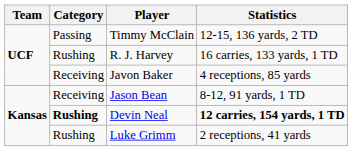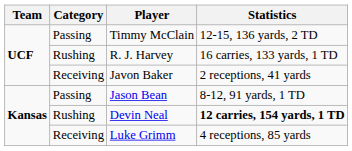Javon Baker | Statistics: 4 receptions, 85 yards -> 2 receptions, 41 yards
Jason Bean | Category: Receiving -> Passing
Devin Neal | Category: bold -> normal
Luke Grimm | Category: Rushing -> Receiving
Luke Grimm | Statistics: 2 receptions, 41 yards -> 4 receptions, 85 yards
